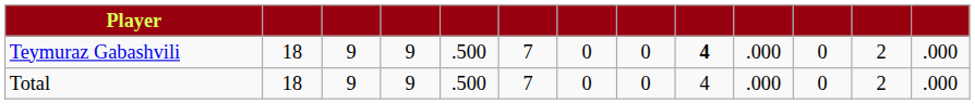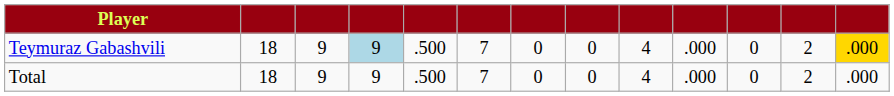Teymuraz Gabashvili | column 4: no background -> lightblue background
Teymuraz Gabashvili | column 9: bold -> normal
Teymuraz Gabashvili | column 13: no background -> gold background
